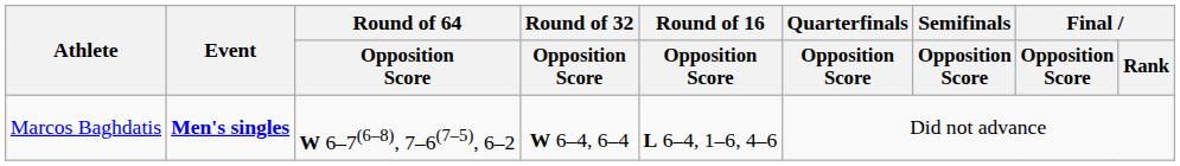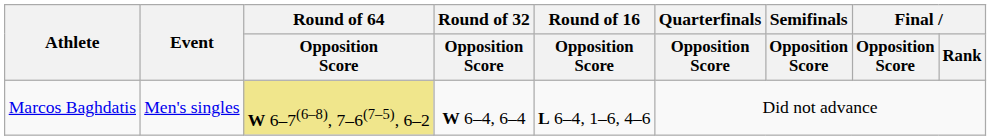Marcos Baghdatis | Event: bold -> normal
Marcos Baghdatis | Round of 64 / Opposition Score: no background -> khaki background
